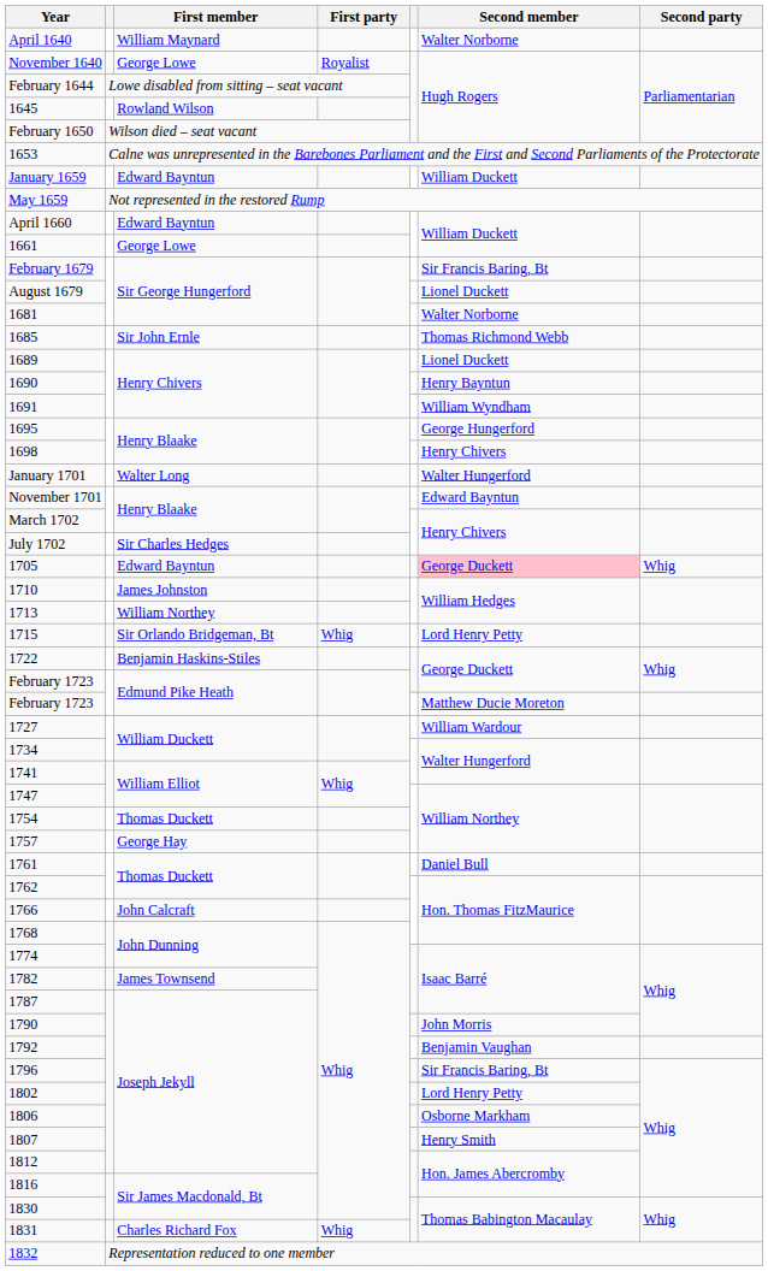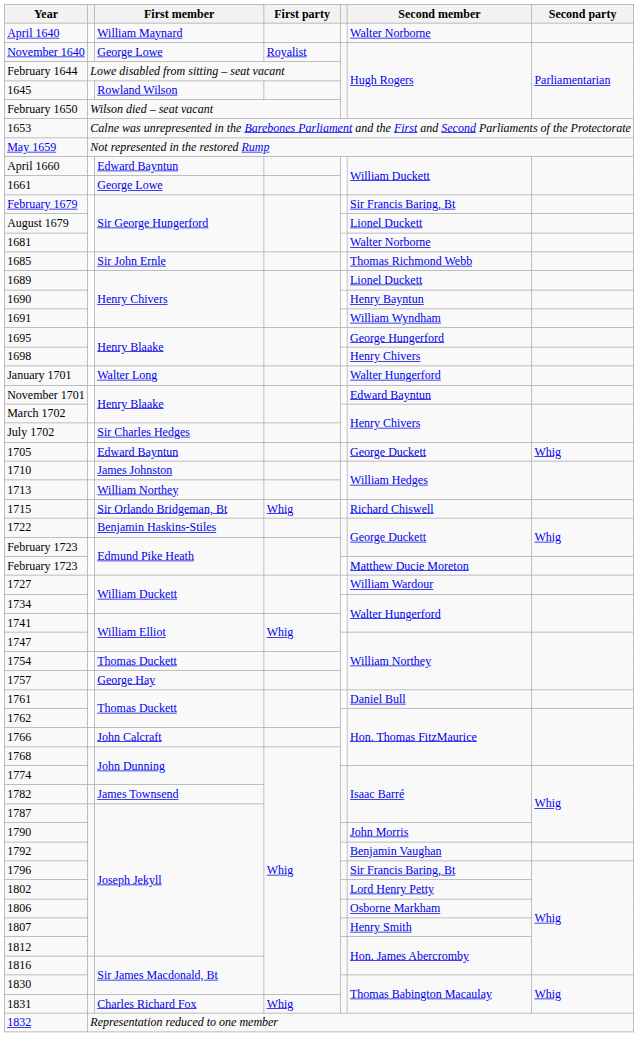- row: January 1659 | Edward Bayntun | William Duckett
1705 | Second member: pink background -> no background
1715 | Second member: Lord Henry Petty -> Richard Chiswell
